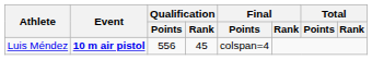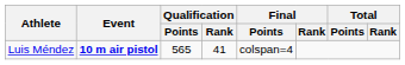Luis Méndez | Qualification / Points: 556 -> 565
Luis Méndez | Qualification / Rank: 45 -> 41
